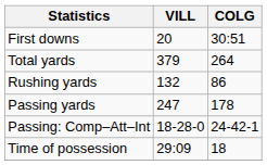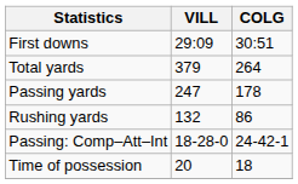First downs | VILL: 20 -> 29:09
rows swapped: Rushing yards <-> Passing yards
Time of possession | VILL: 29:09 -> 20
